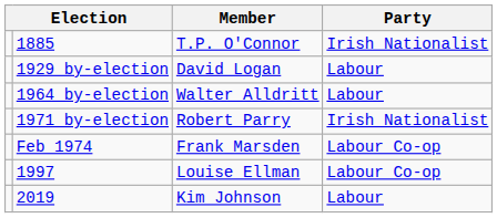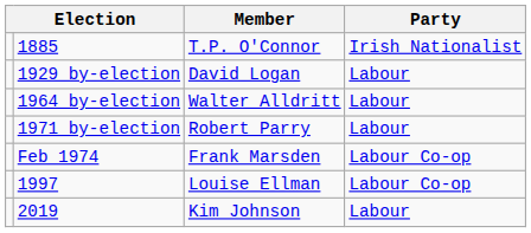1971 by-election | Party: Irish Nationalist -> Labour
